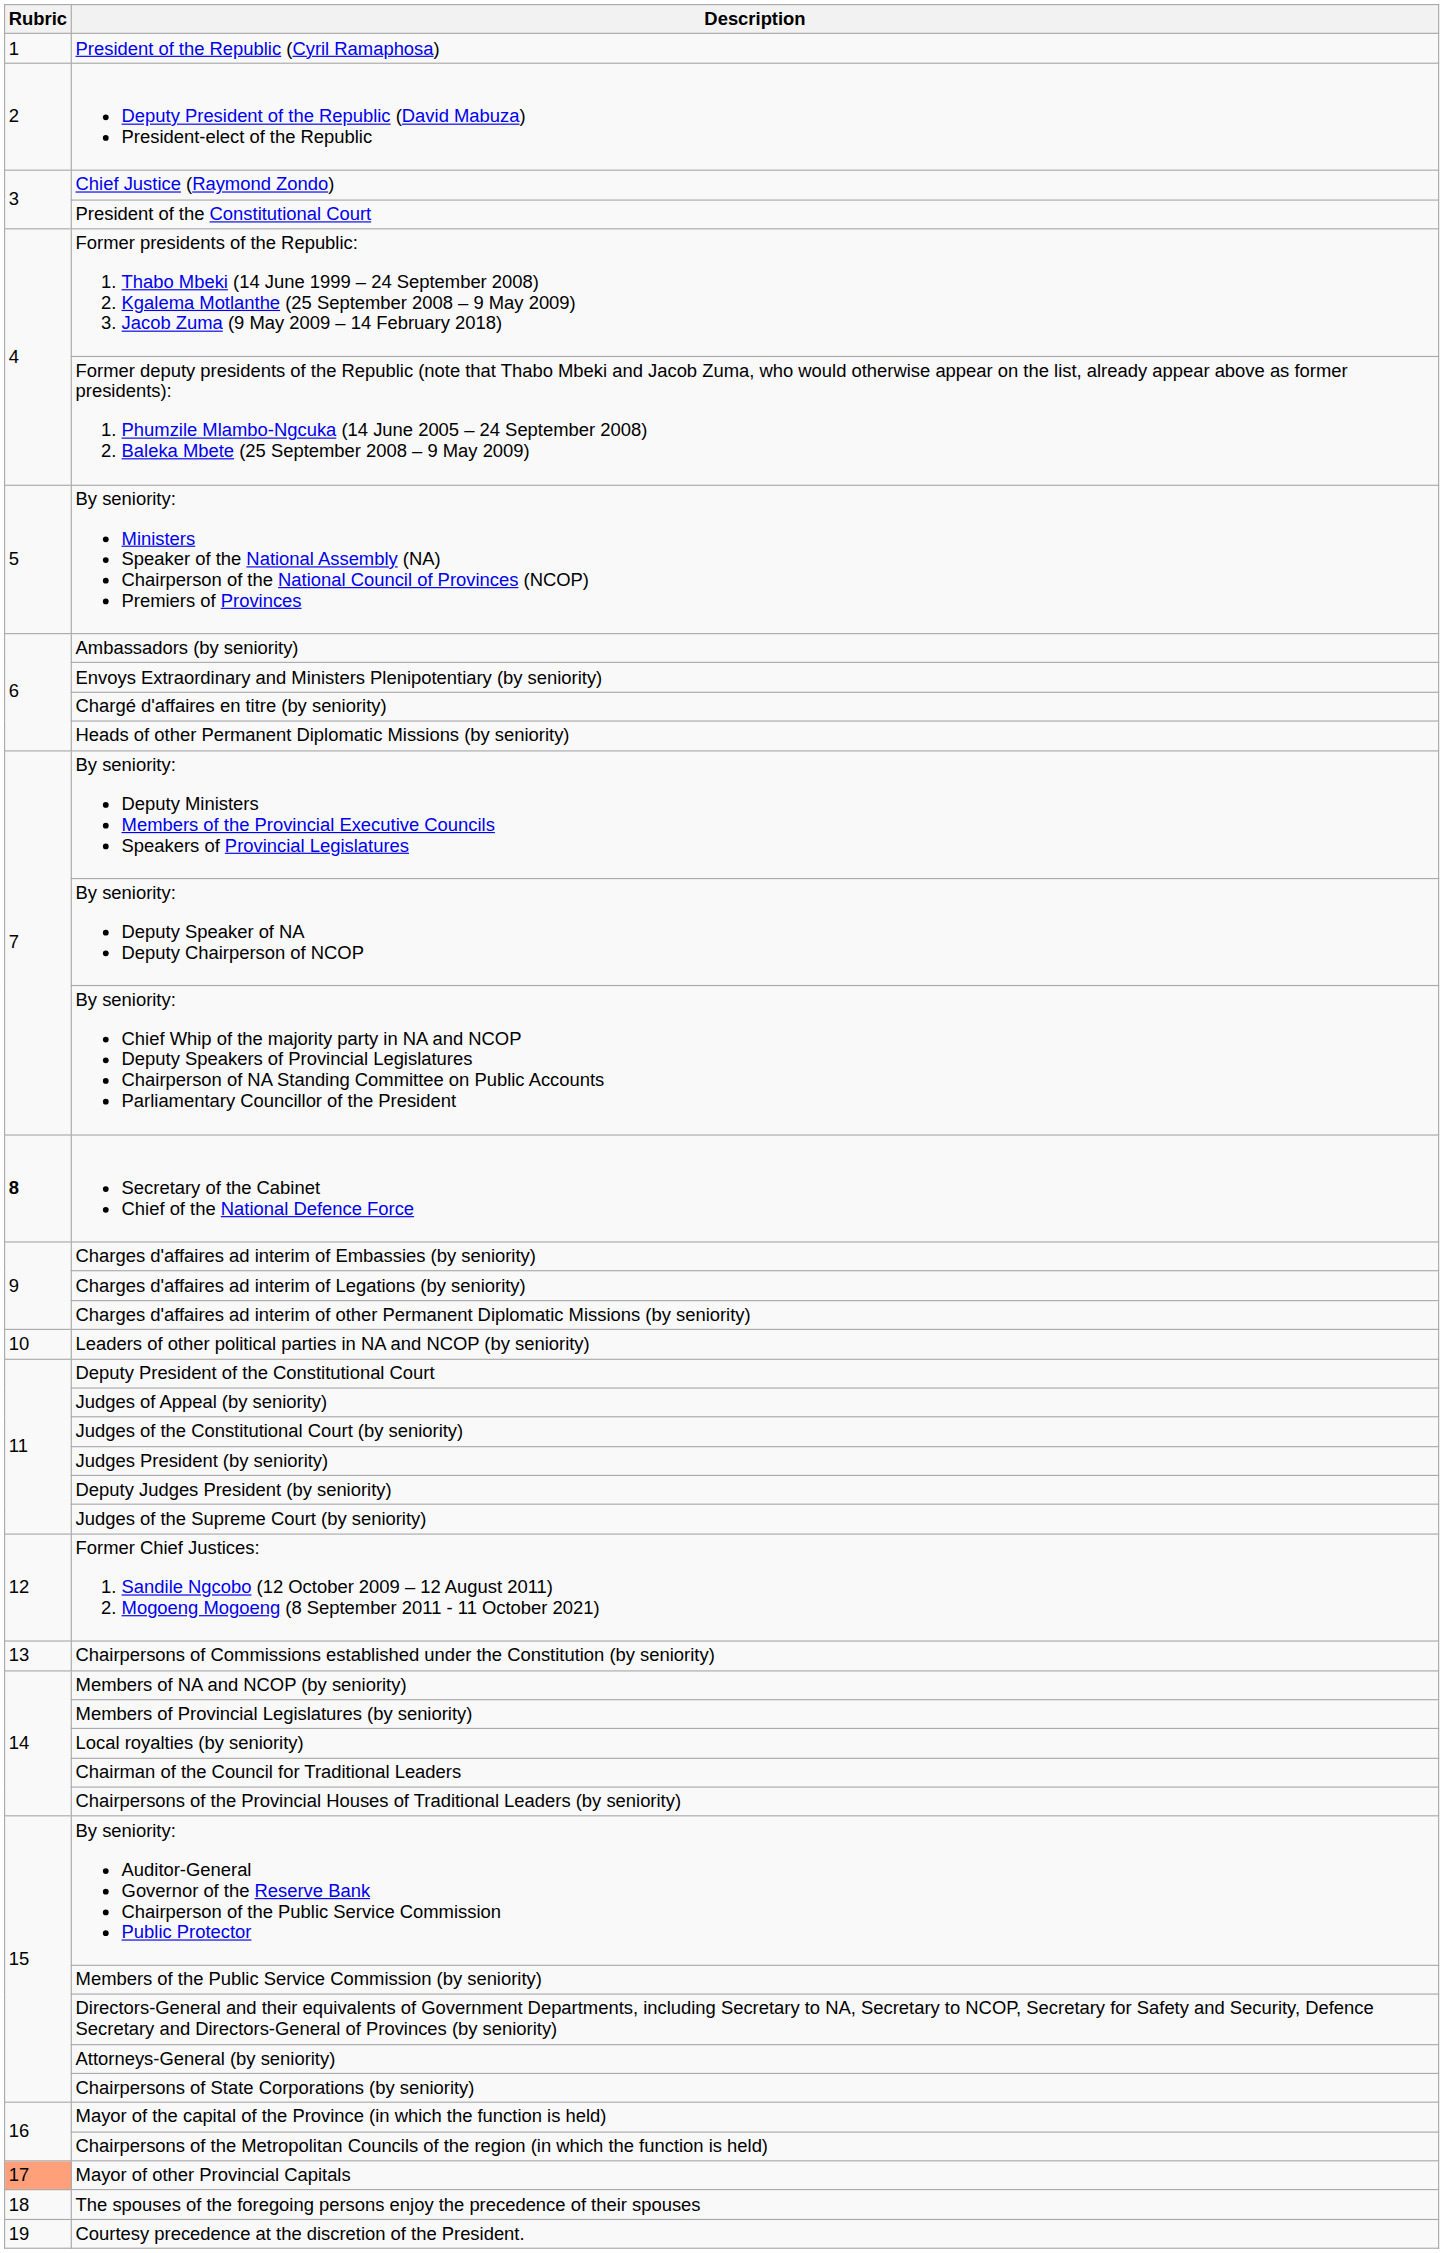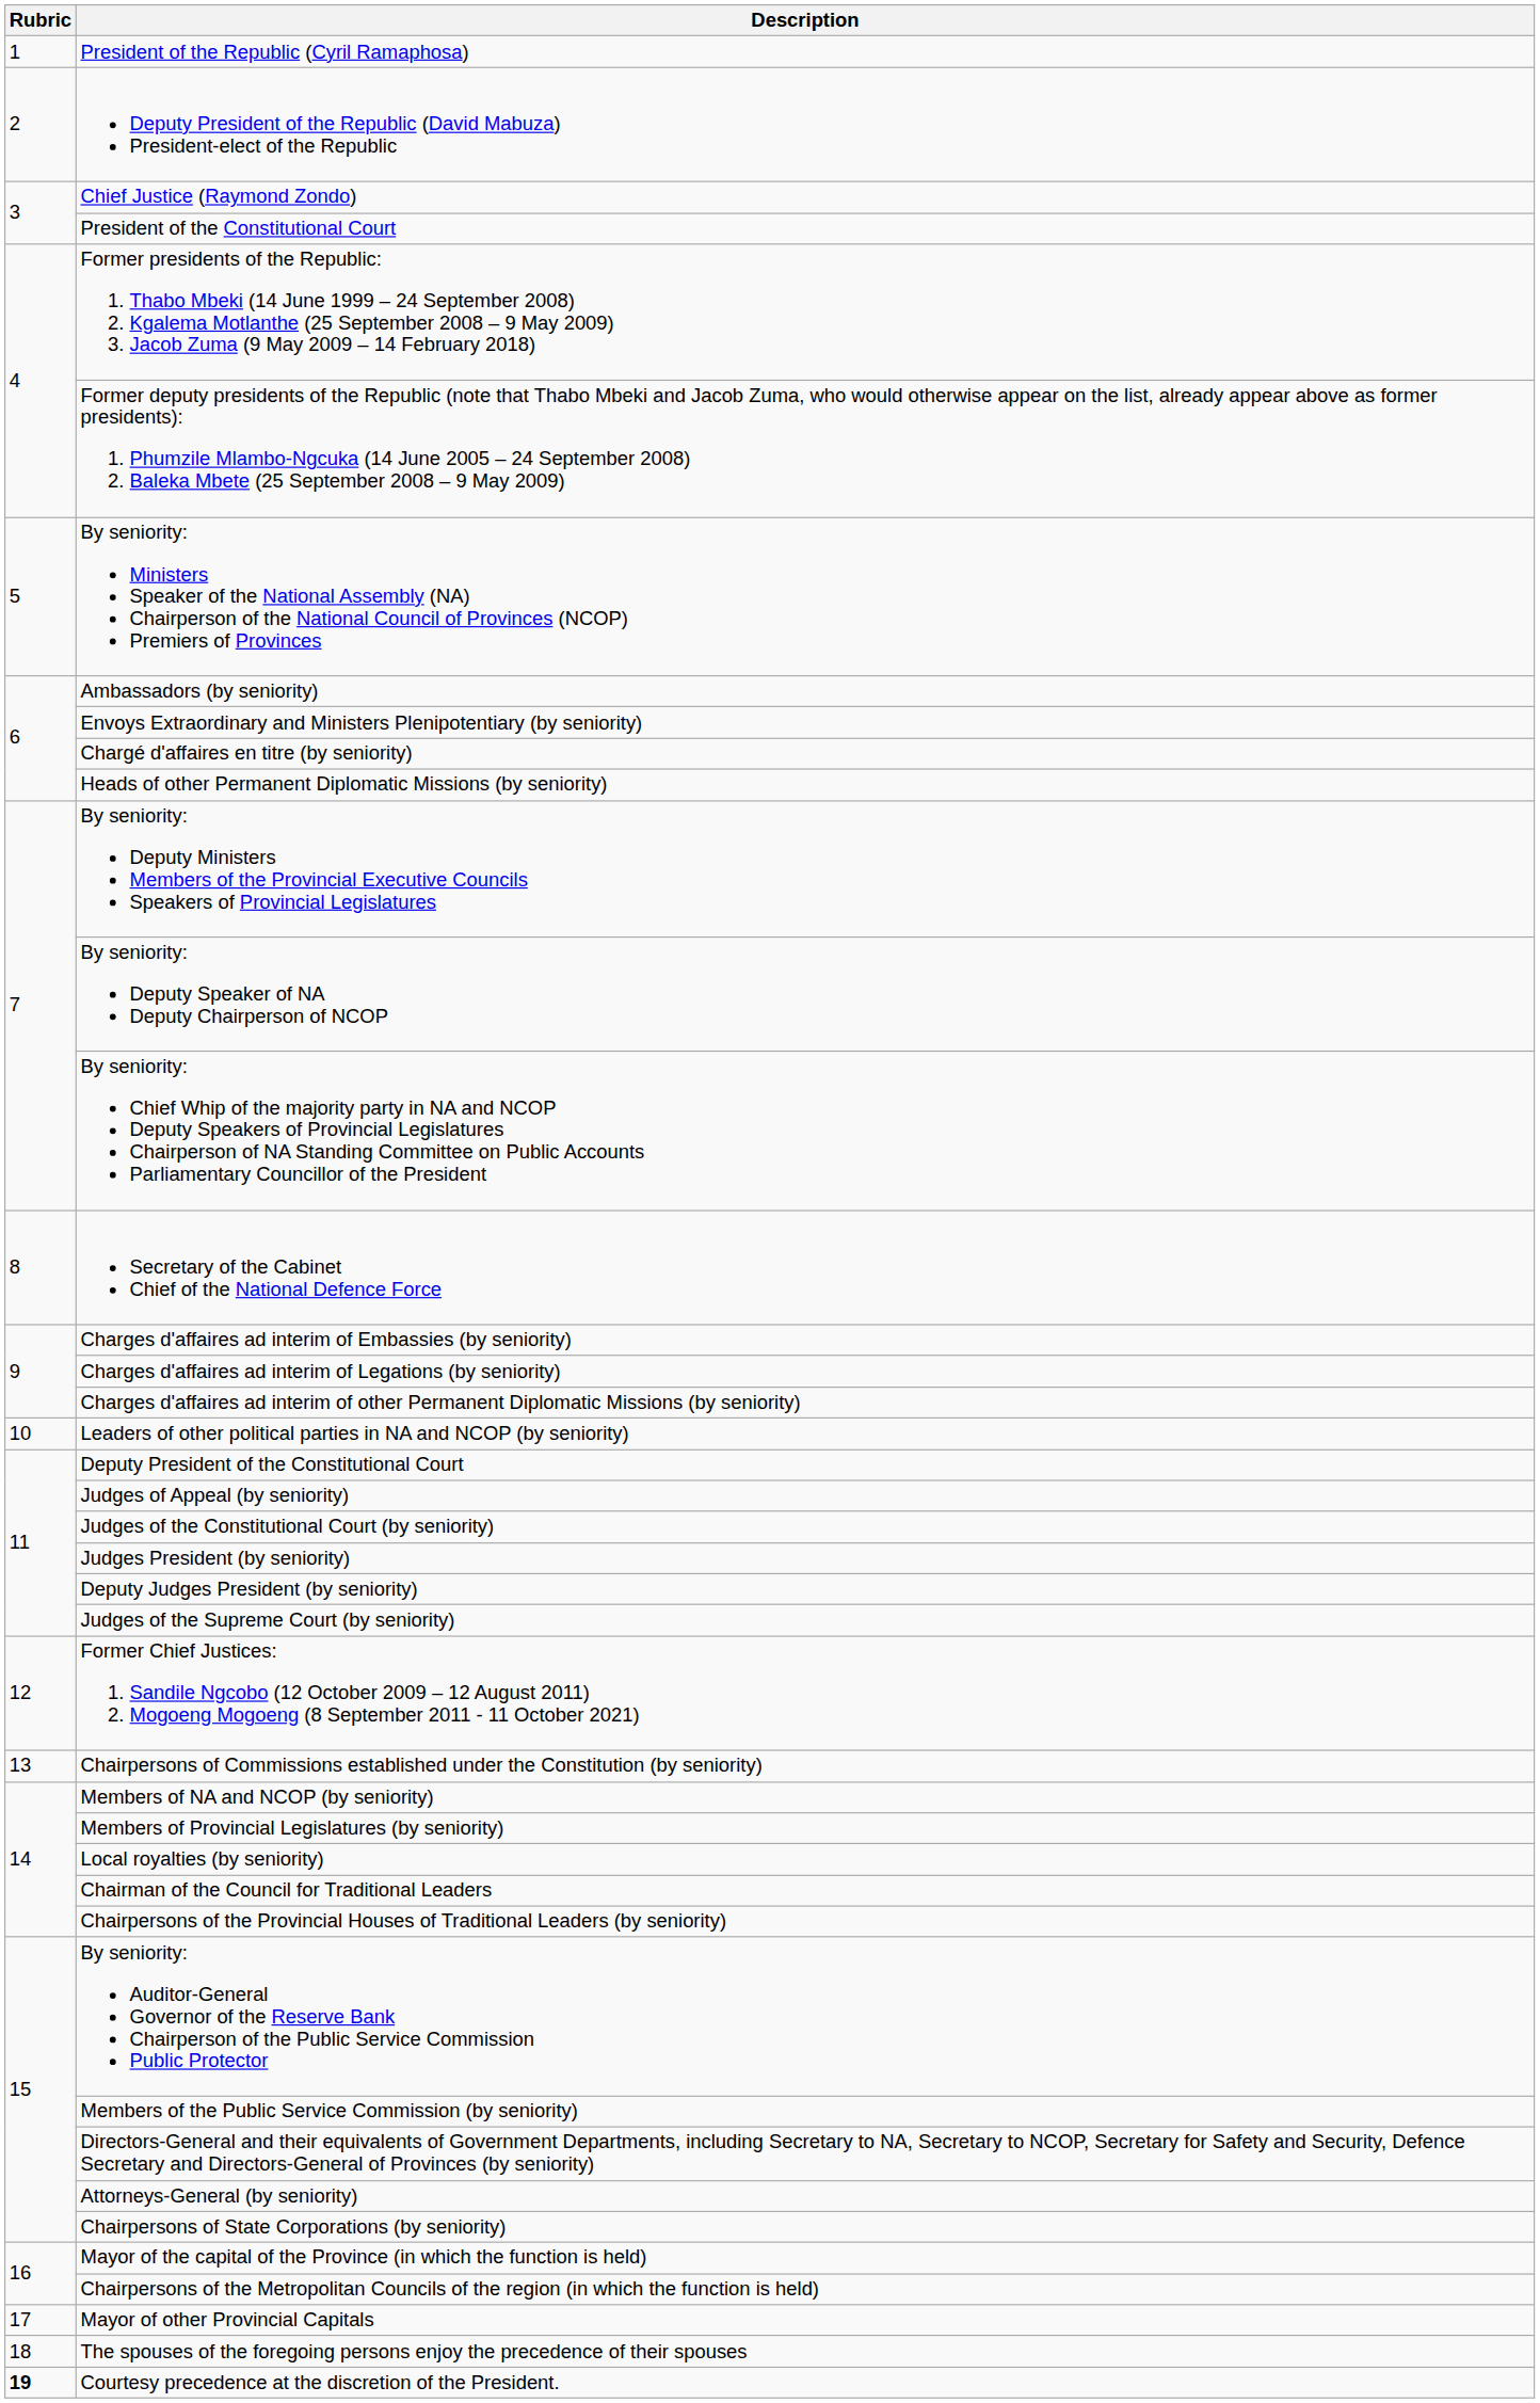Secretary of the Cabinet Chief of the National Defence Force | Rubric: bold -> normal
Mayor of other Provincial Capitals | Rubric: lightsalmon background -> no background
Courtesy precedence at the discretion of the President. | Rubric: normal -> bold
